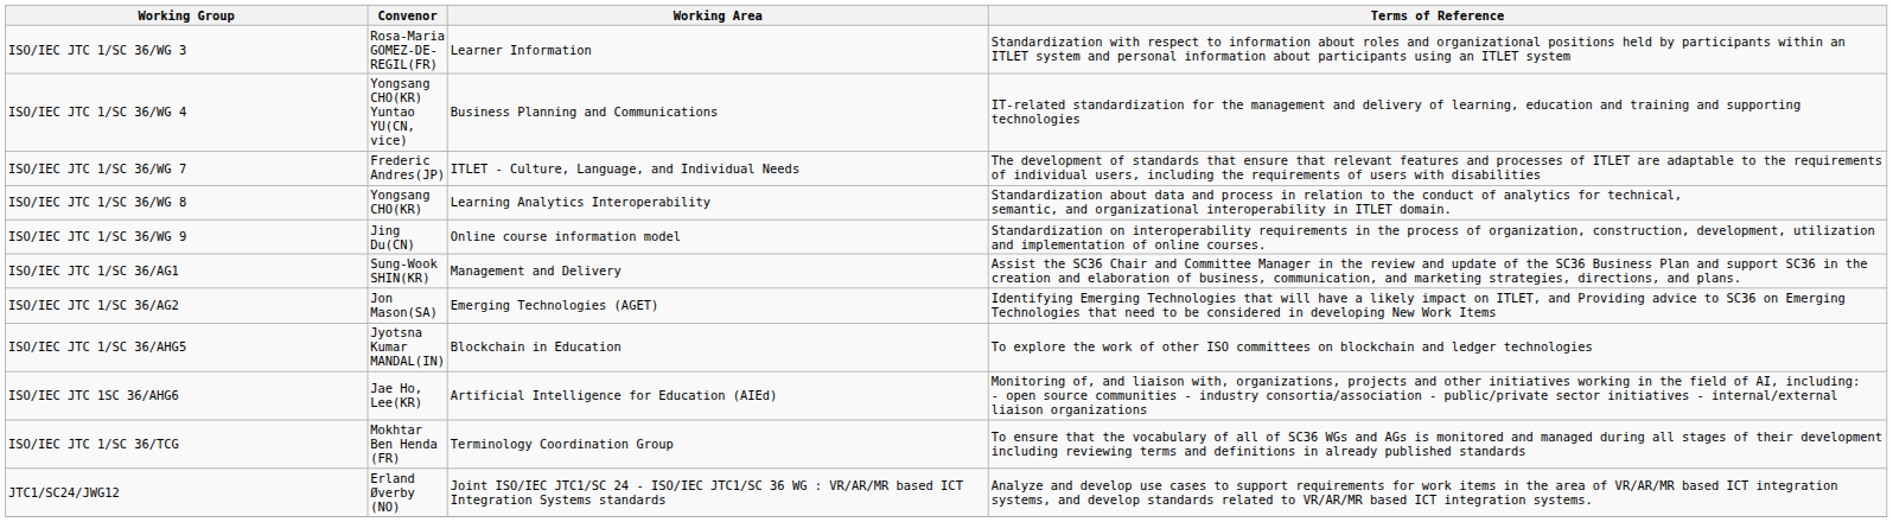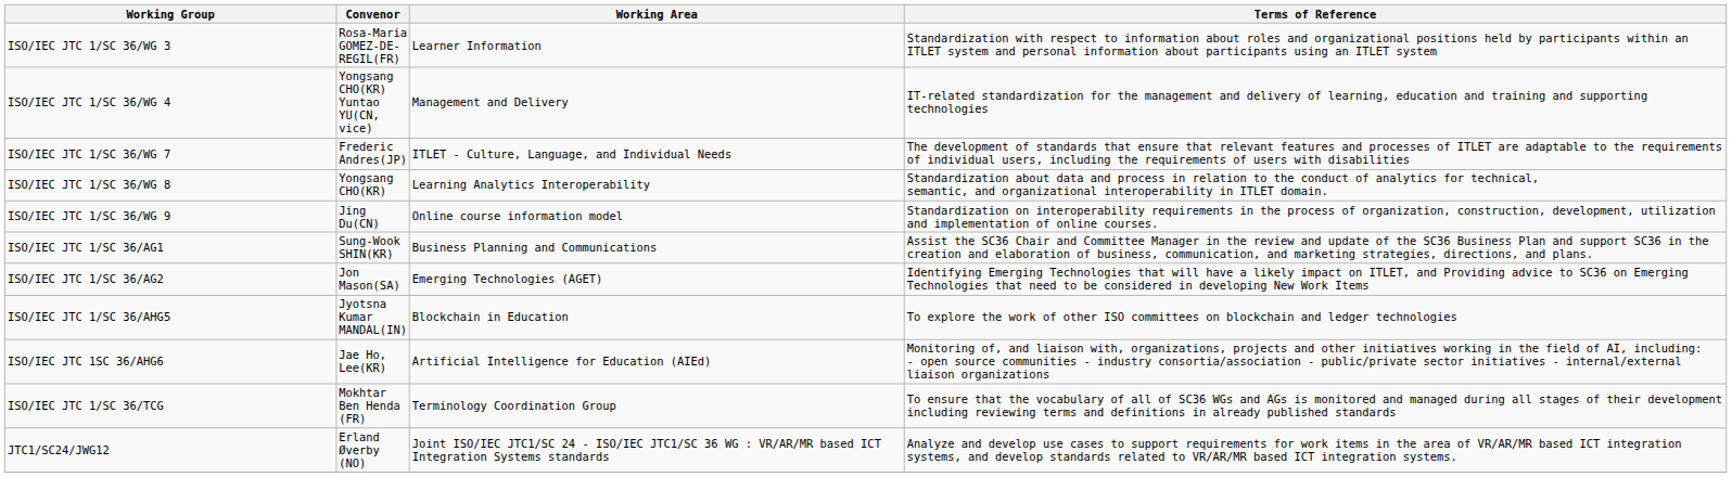ISO/IEC JTC 1/SC 36/WG 4 | Working Area: Business Planning and Communications -> Management and Delivery
ISO/IEC JTC 1/SC 36/AG1 | Working Area: Management and Delivery -> Business Planning and Communications
